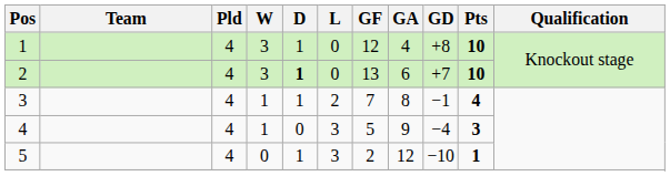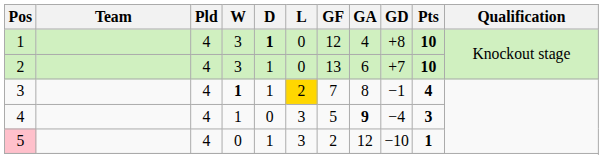row 2 | D: normal -> bold
row 3 | D: bold -> normal
row 4 | W: normal -> bold
row 4 | L: no background -> gold background
row 5 | GA: normal -> bold
row 6 | Pos: no background -> pink background
